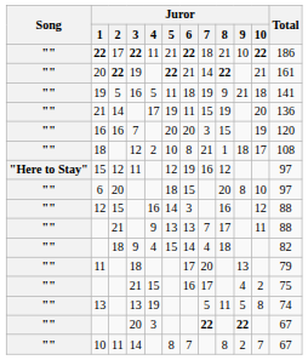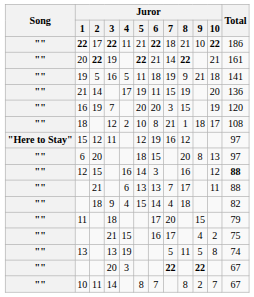row 7 | Juror / 2: 16 -> 19
row 10 | Juror / 10: 10 -> 13
row 11 | Total: normal -> bold
row 12 | Juror / 4: 9 -> 6
row 14 | Juror / 9: 13 -> 15
